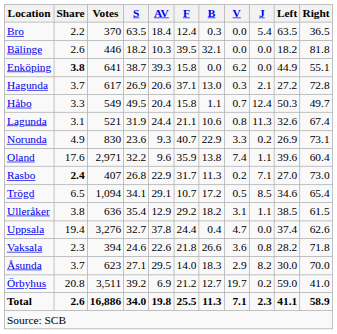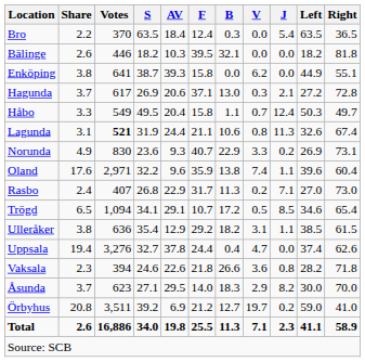Enköping | Share: bold -> normal
Lagunda | Votes: normal -> bold
Rasbo | Share: bold -> normal
